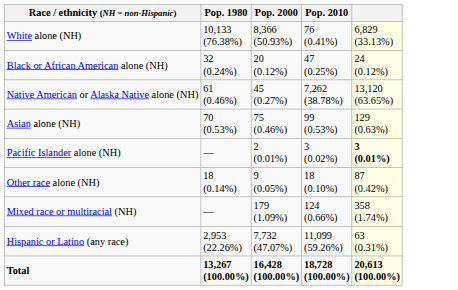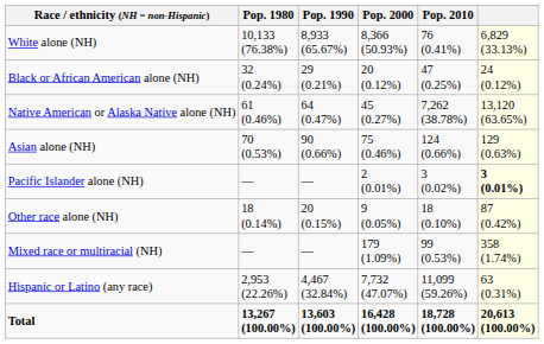+ column: Pop. 1990 | 8,933 (65.67%) | 29 (0.21%) | 64 (0.47%) | 90 (0.66%) | — | 20 (0.15%) | — | 4,467 (32.84%) | 13,603 (100.00%)
Asian alone (NH) | Pop. 2010: 99 (0.53%) -> 124 (0.66%)
Mixed race or multiracial (NH) | Pop. 2010: 124 (0.66%) -> 99 (0.53%)
